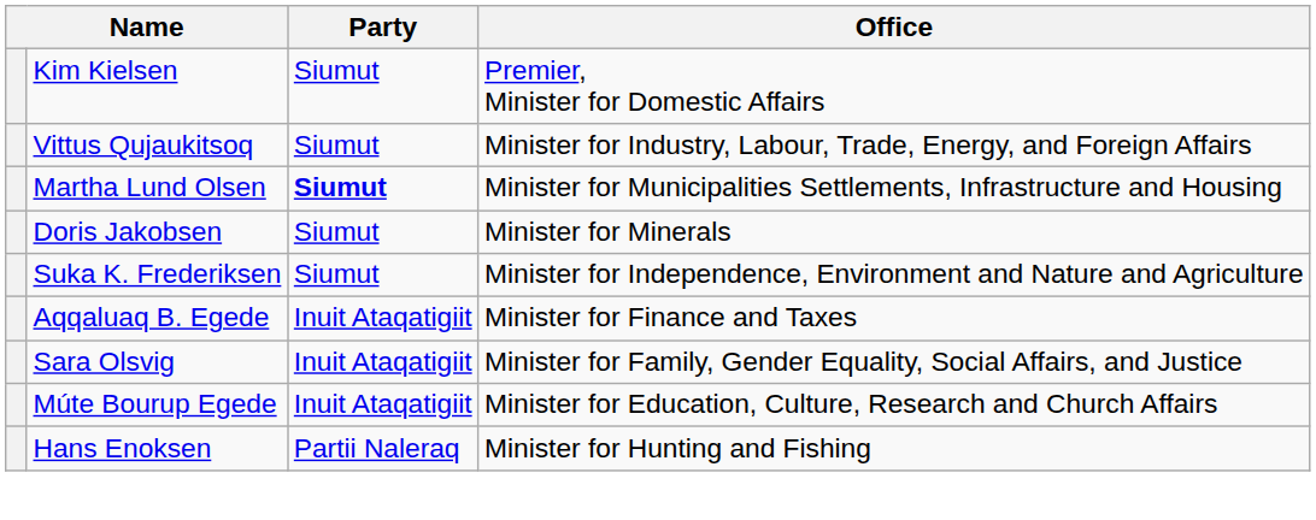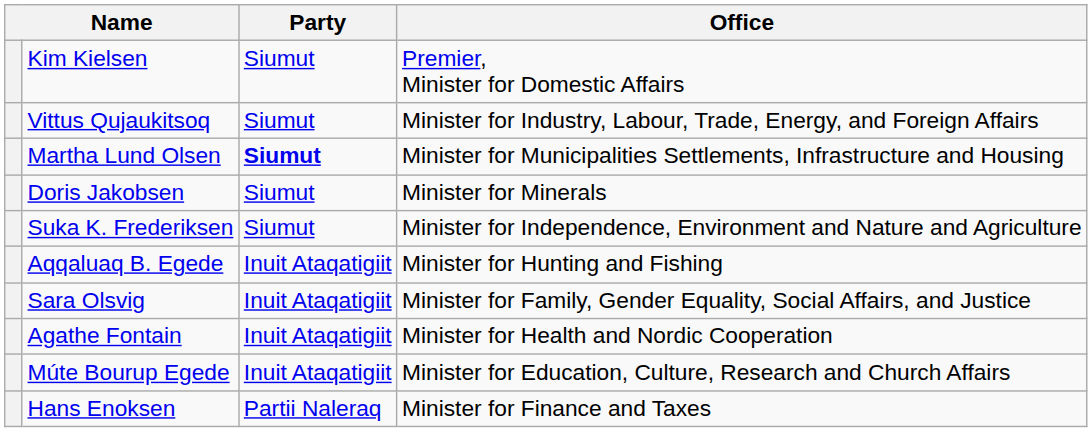Aqqaluaq B. Egede | Office: Minister for Finance and Taxes -> Minister for Hunting and Fishing
+ row: Agathe Fontain | Inuit Ataqatigiit | Minister for Health and Nordic Cooperation
Hans Enoksen | Office: Minister for Hunting and Fishing -> Minister for Finance and Taxes
